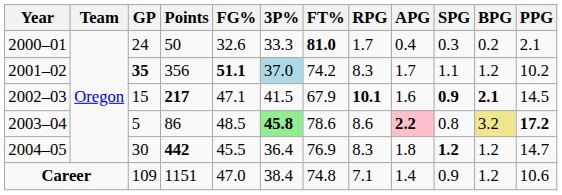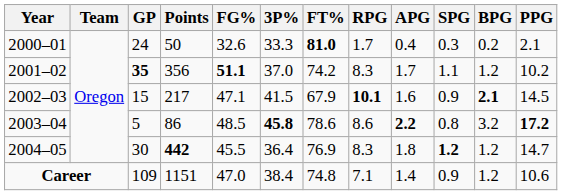2001–02 | 3P%: lightblue background -> no background
2002–03 | Points: bold -> normal
2002–03 | SPG: bold -> normal
2003–04 | 3P%: lightgreen background -> no background
2003–04 | APG: pink background -> no background
2003–04 | BPG: khaki background -> no background
